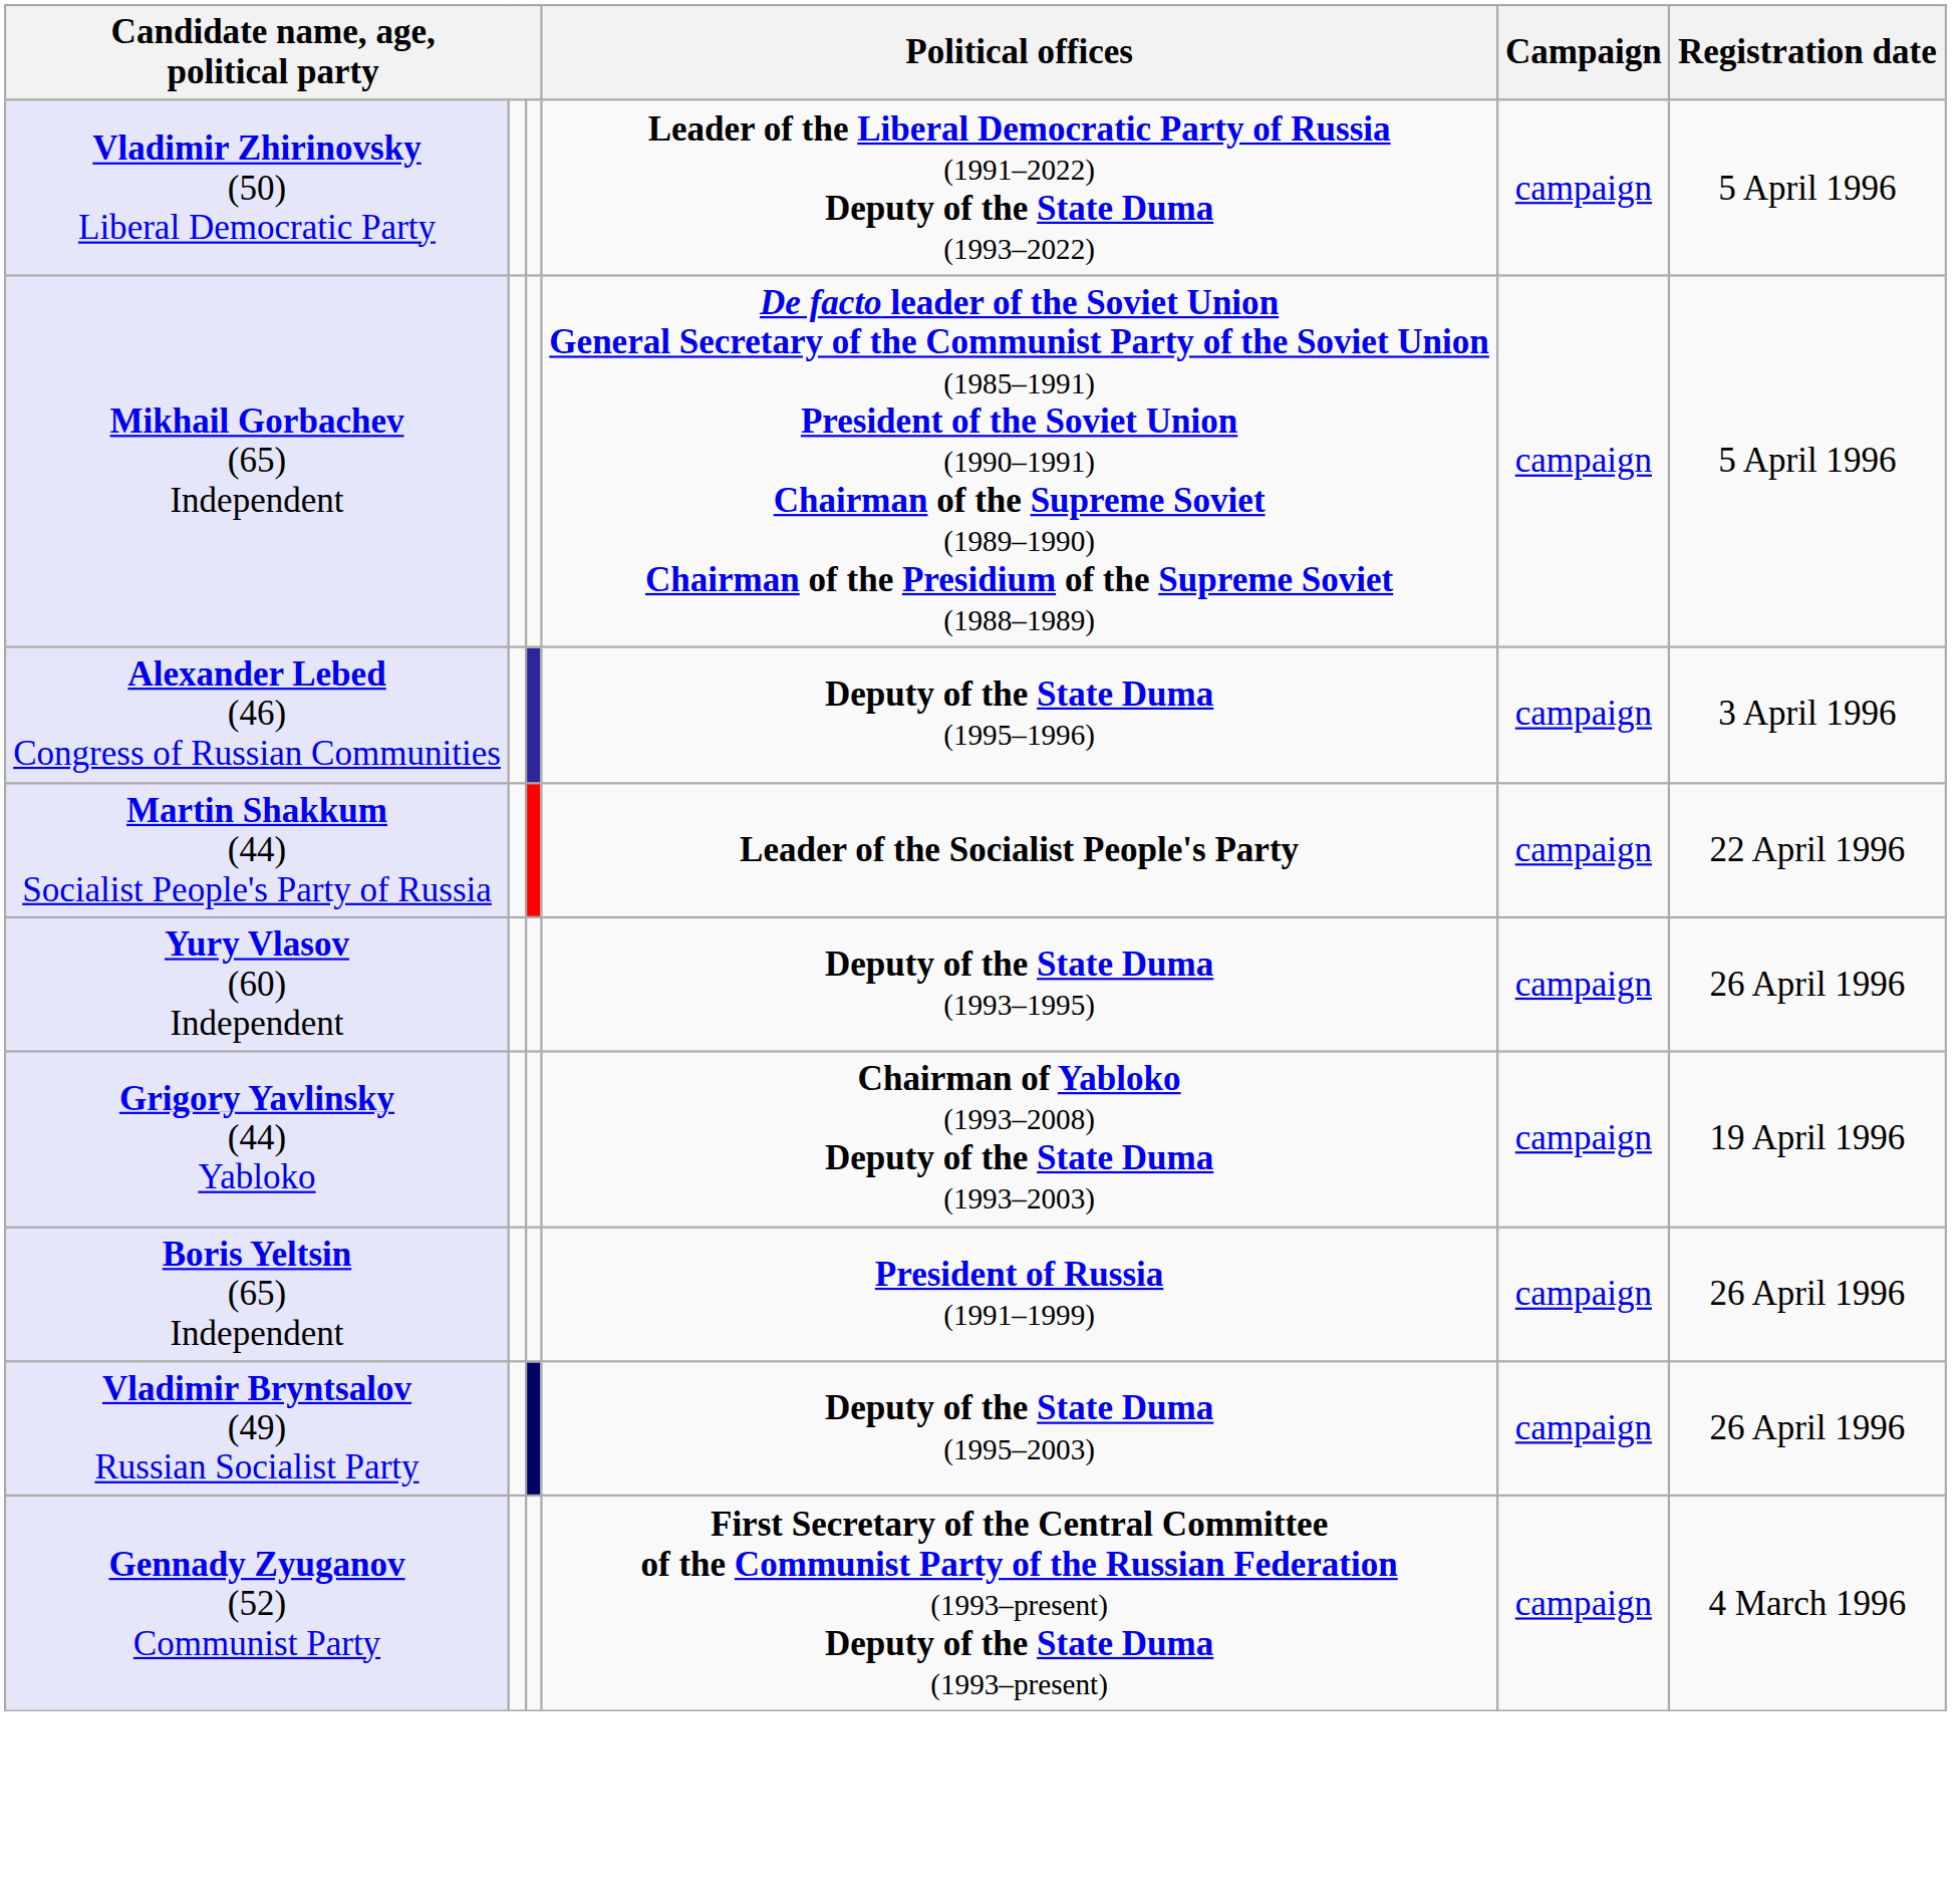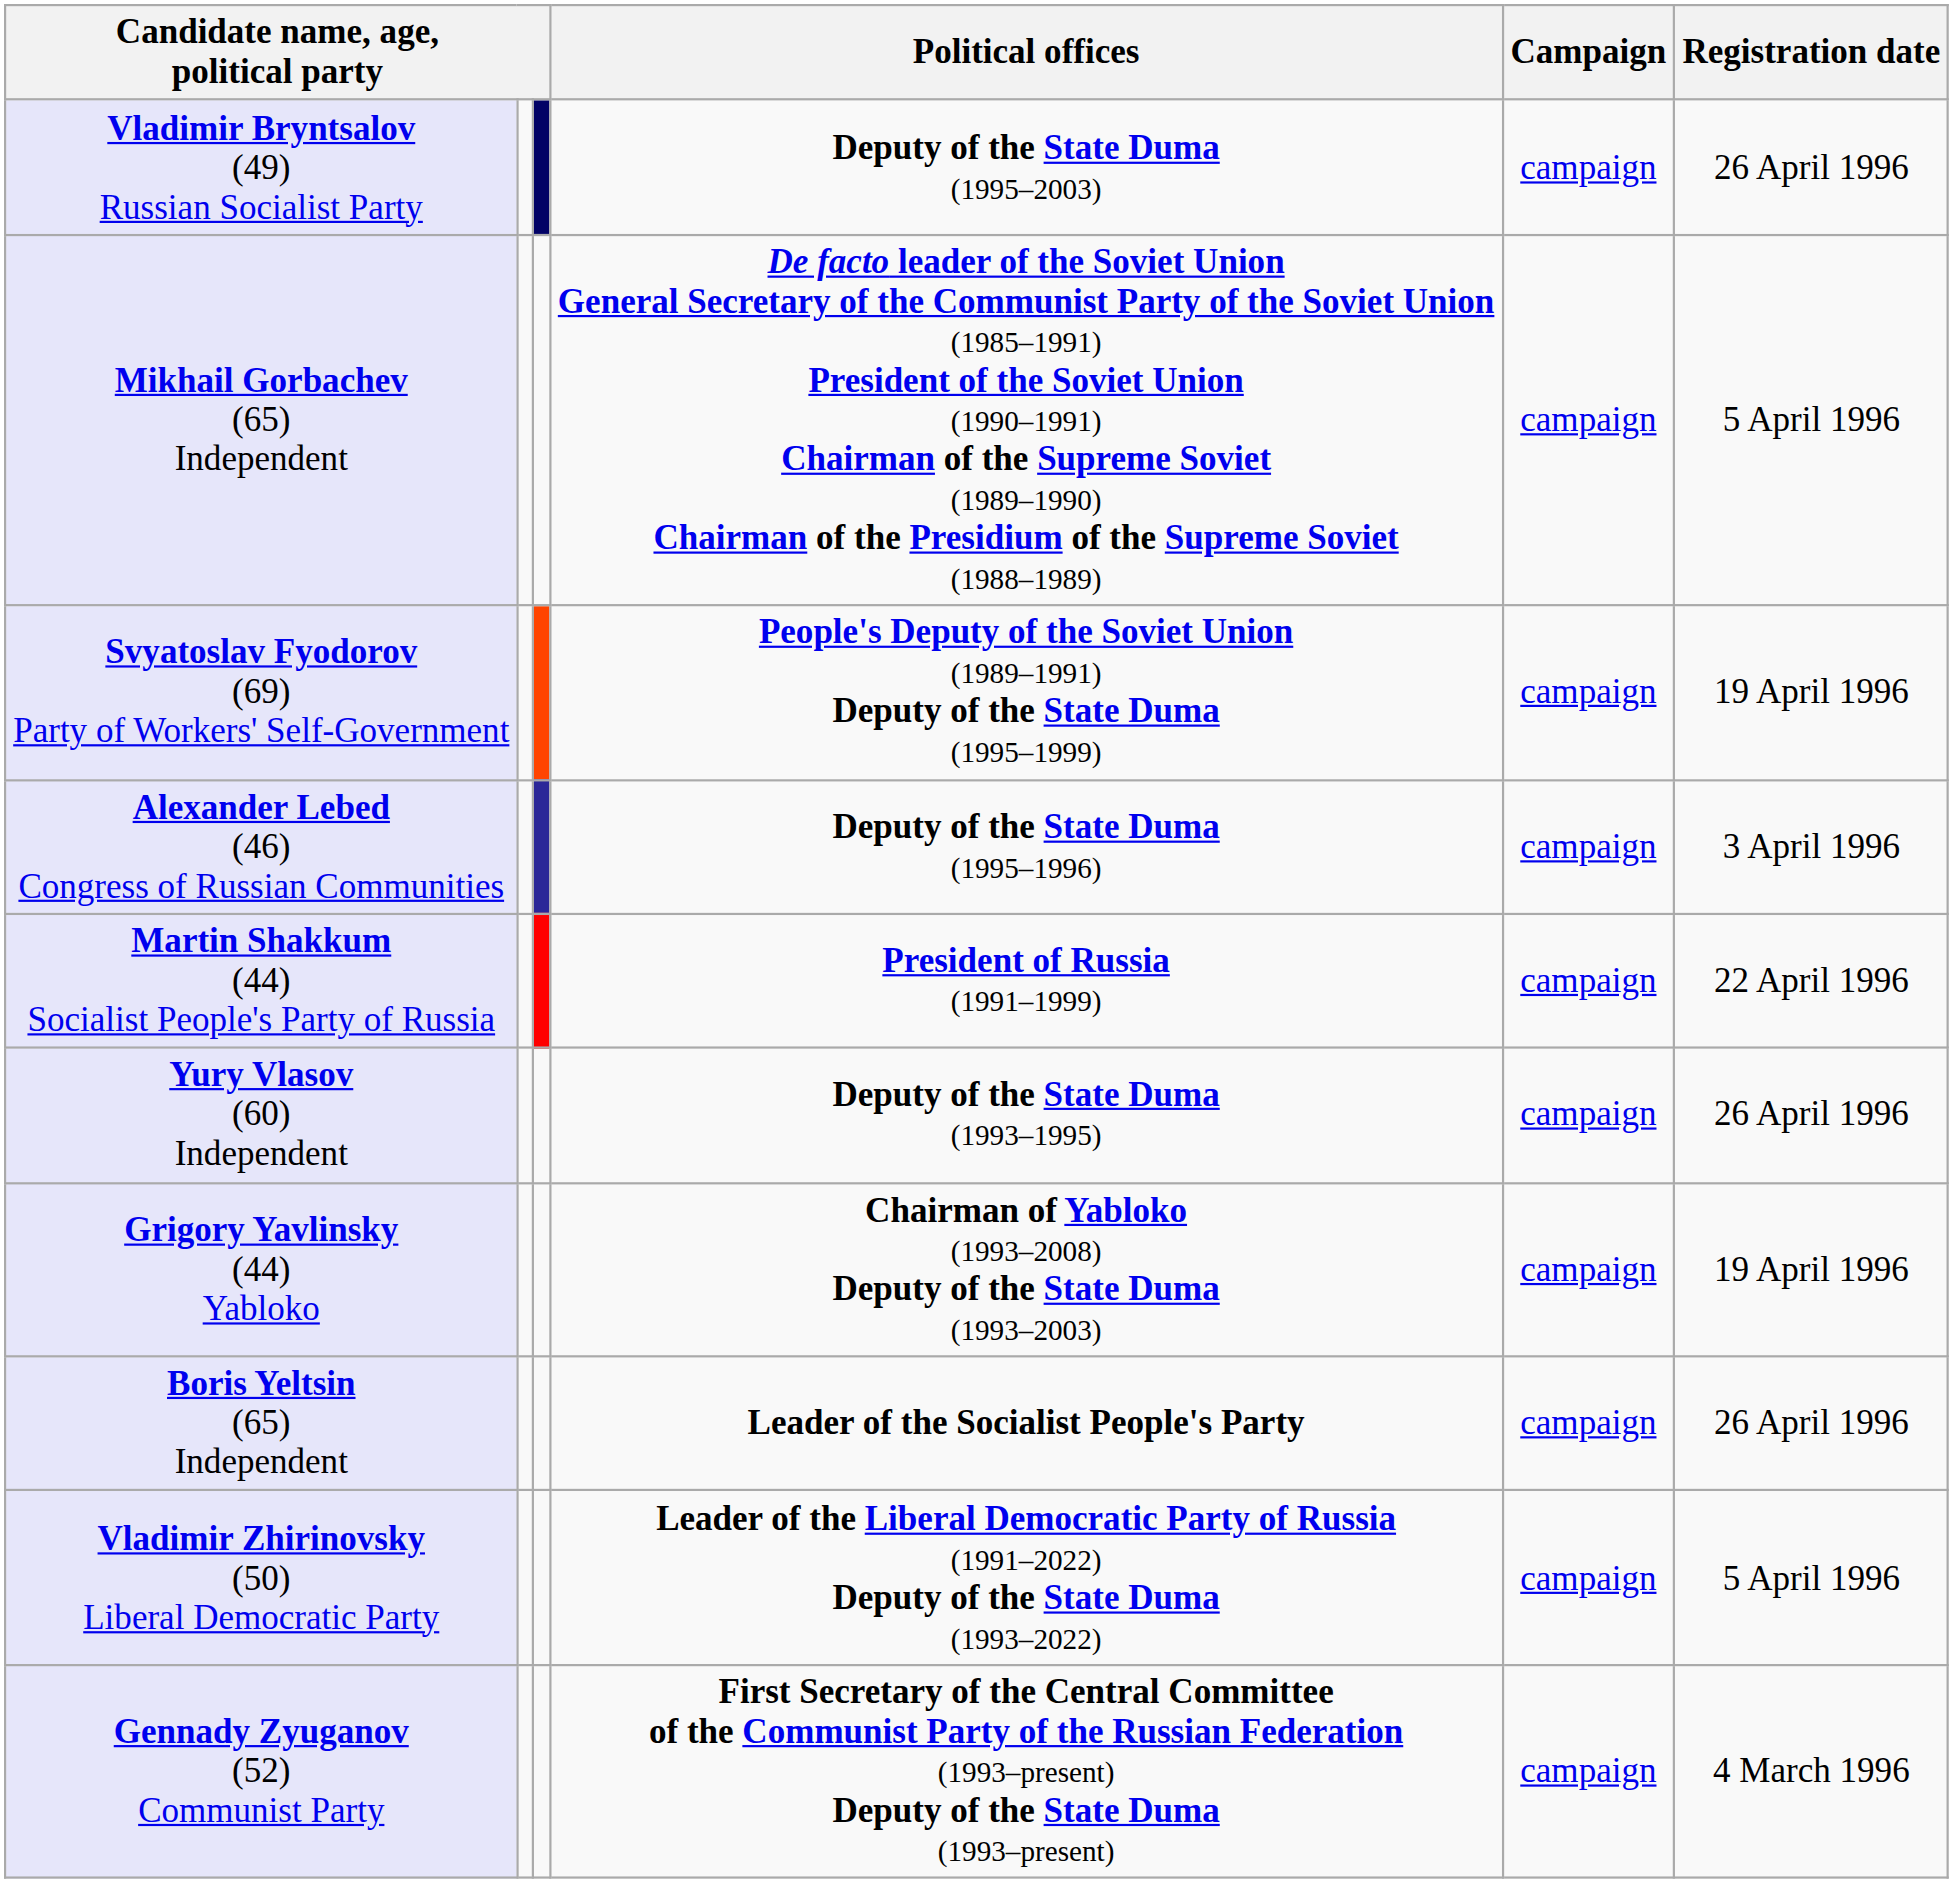rows swapped: Vladimir Bryntsalov (49) Russian Socialist Party <-> Vladimir Zhirinovsky (50) Liberal Democratic Party
+ row: Svyatoslav Fyodorov (69) Party of Workers' Self-Government | People's Deputy of the Soviet Union (1989–1991) Deputy of the State Duma (1995–1999) | campaign | 19 April 1996
Martin Shakkum (44) Socialist People's Party of Russia | Political offices: Leader of the Socialist People's Party -> President of Russia (1991–1999)
Boris Yeltsin (65) Independent | Political offices: President of Russia (1991–1999) -> Leader of the Socialist People's Party
